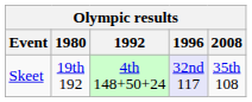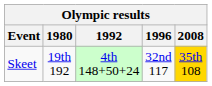Skeet | 1996: lavender background -> no background
Skeet | 2008: no background -> gold background
